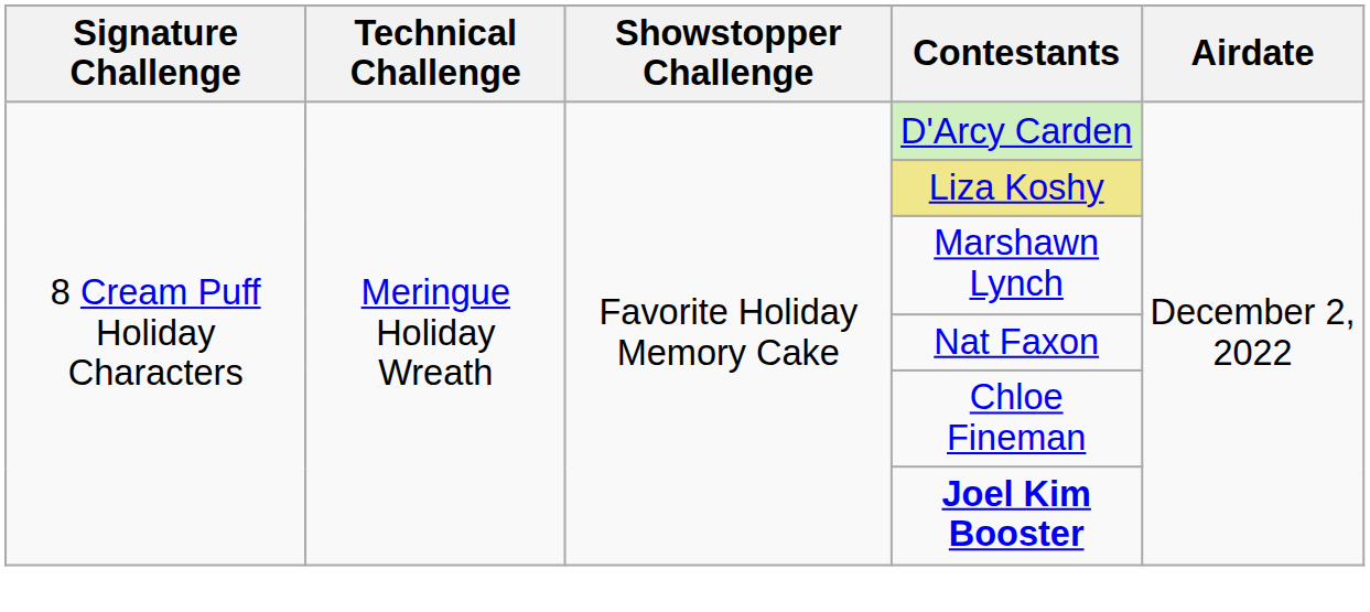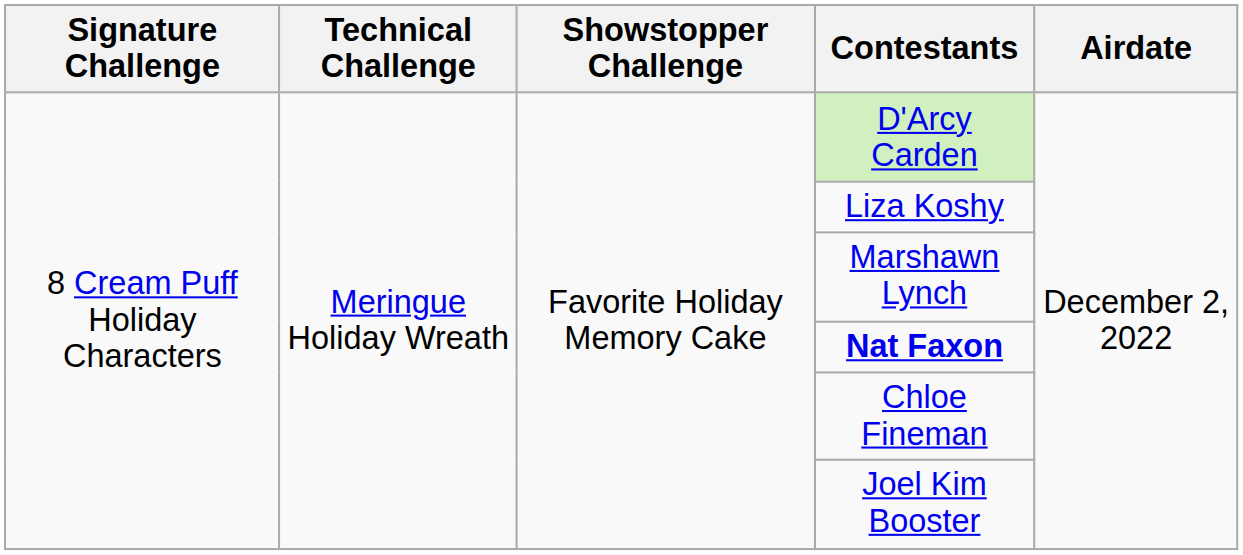Liza Koshy | Contestants: khaki background -> no background
Nat Faxon | Contestants: normal -> bold
Joel Kim Booster | Contestants: bold -> normal
